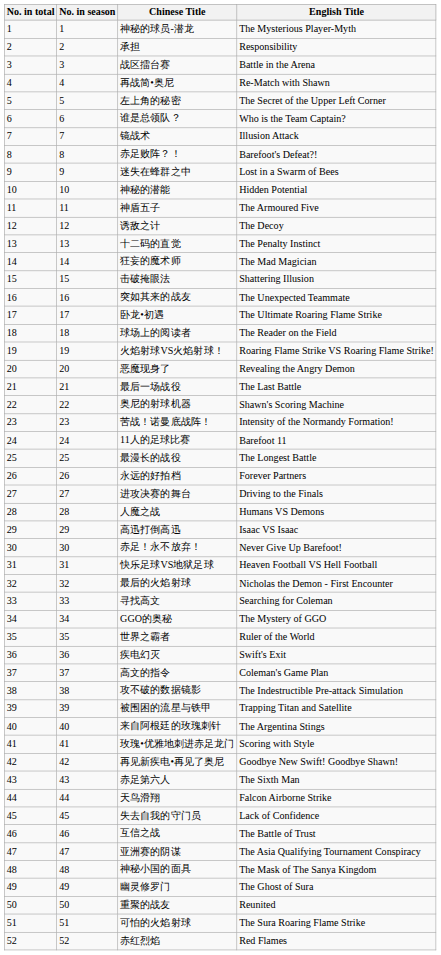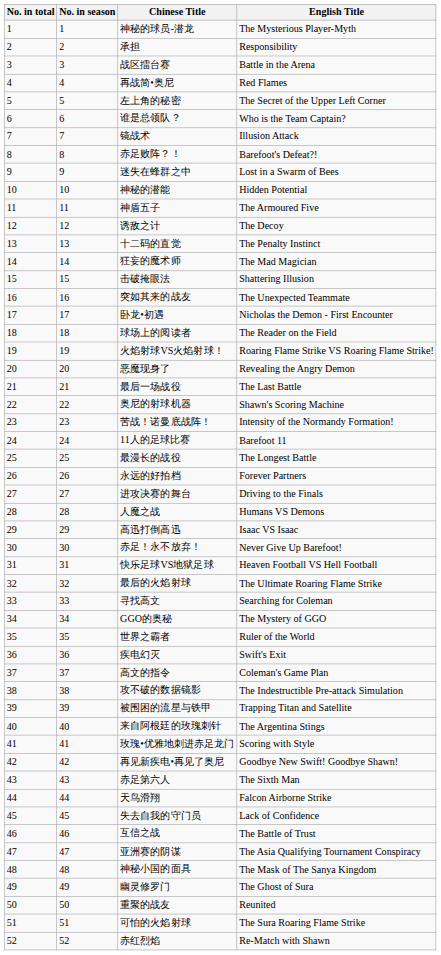再战简•奥尼 | English Title: Re-Match with Shawn -> Red Flames
卧龙•初遇 | English Title: The Ultimate Roaring Flame Strike -> Nicholas the Demon - First Encounter
最后的火焰射球 | English Title: Nicholas the Demon - First Encounter -> The Ultimate Roaring Flame Strike
赤红烈焰 | English Title: Red Flames -> Re-Match with Shawn
